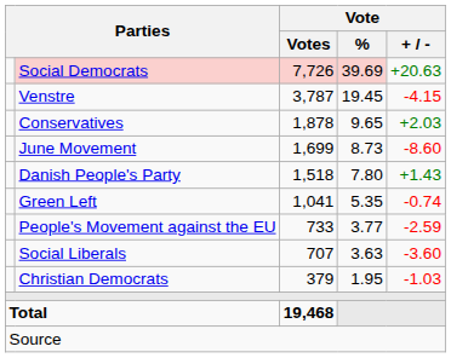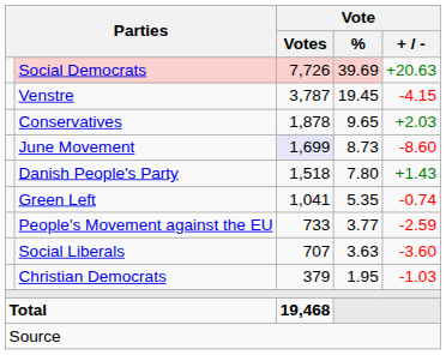June Movement | Vote / Votes: no background -> lavender background
